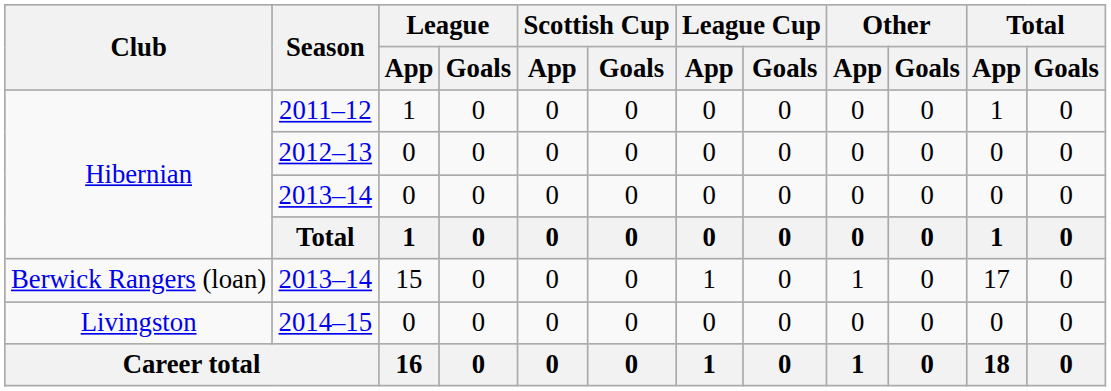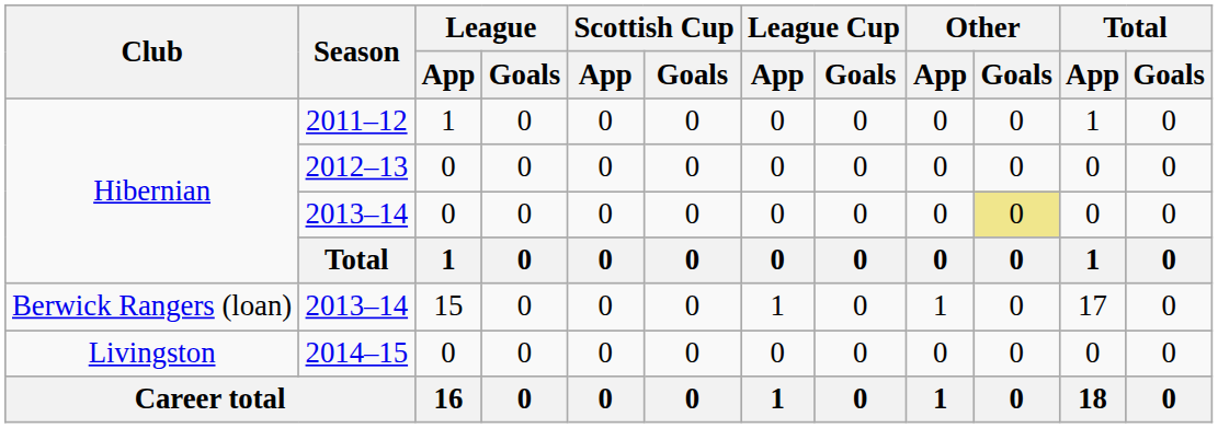Hibernian / 2013–14 | Other / Goals: no background -> khaki background
